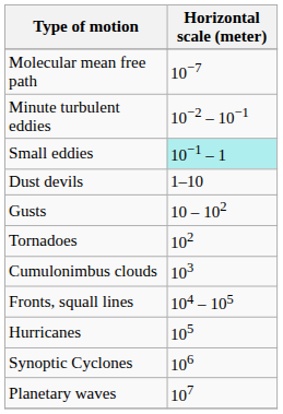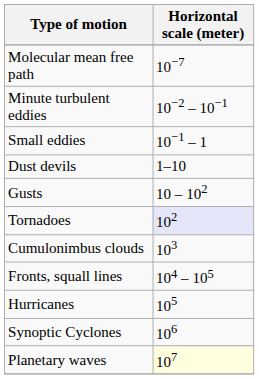Small eddies | Horizontal scale (meter): paleturquoise background -> no background
Tornadoes | Horizontal scale (meter): no background -> lavender background
Planetary waves | Horizontal scale (meter): no background -> lightyellow background
